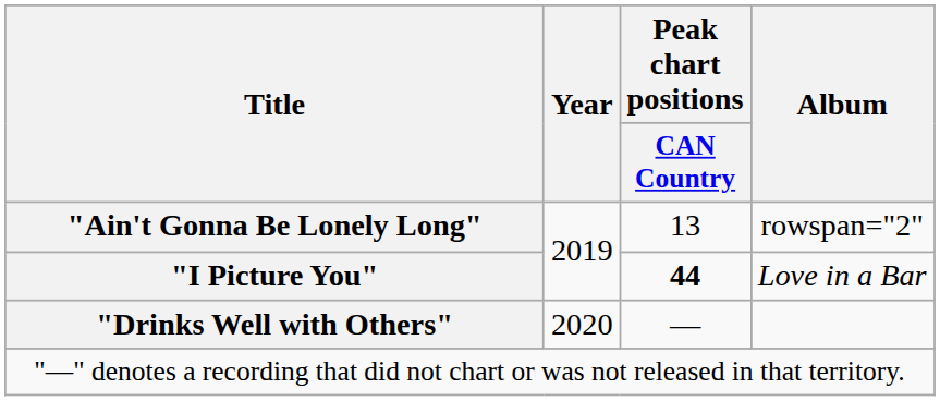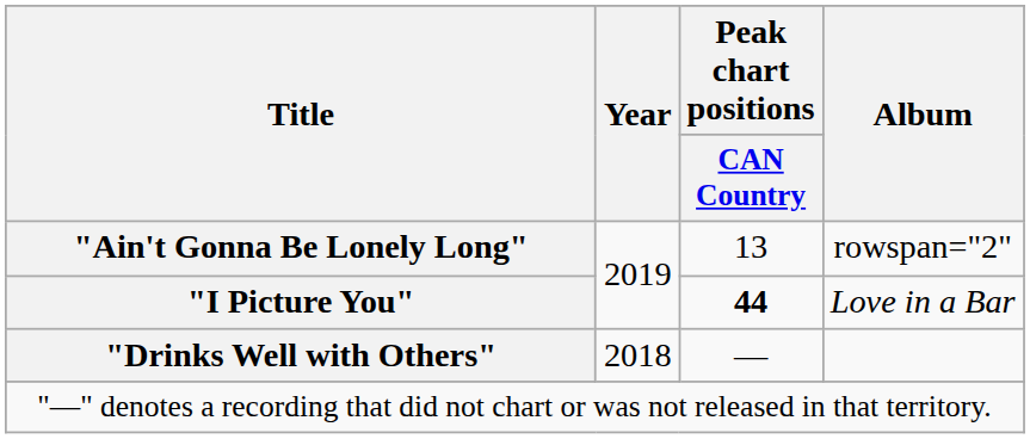"Drinks Well with Others" | Year: 2020 -> 2018
